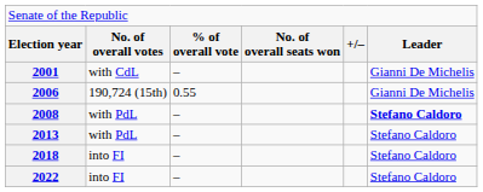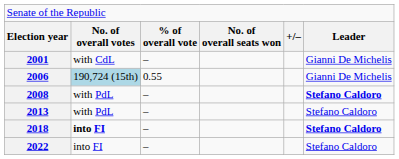2006 | column 2: no background -> lightblue background
2018 | column 2: normal -> bold
2018 | column 6: normal -> bold
